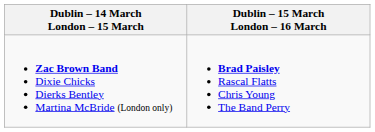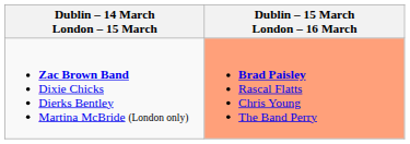row 2 | Dublin – 15 March London – 16 March: no background -> lightsalmon background
